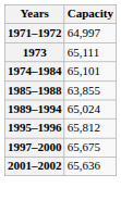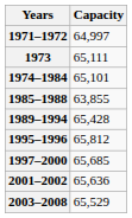1989–1994 | Capacity: 65,024 -> 65,428
1997–2000 | Capacity: 65,675 -> 65,685
+ row: 2003–2008 | 65,529
